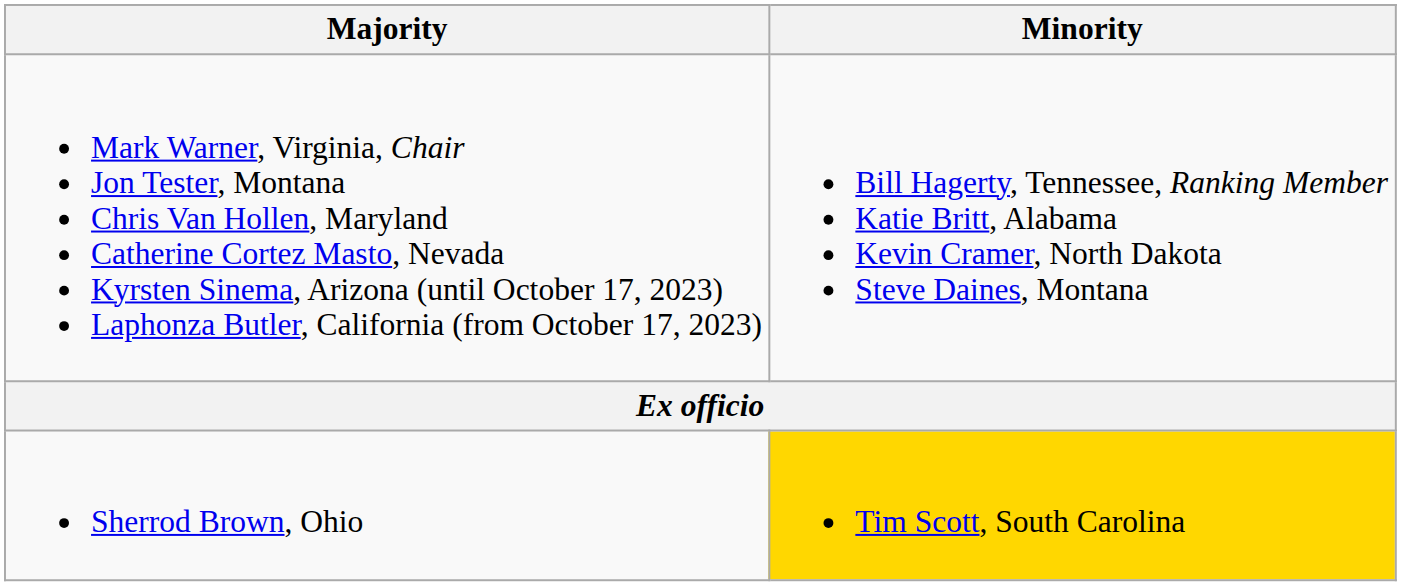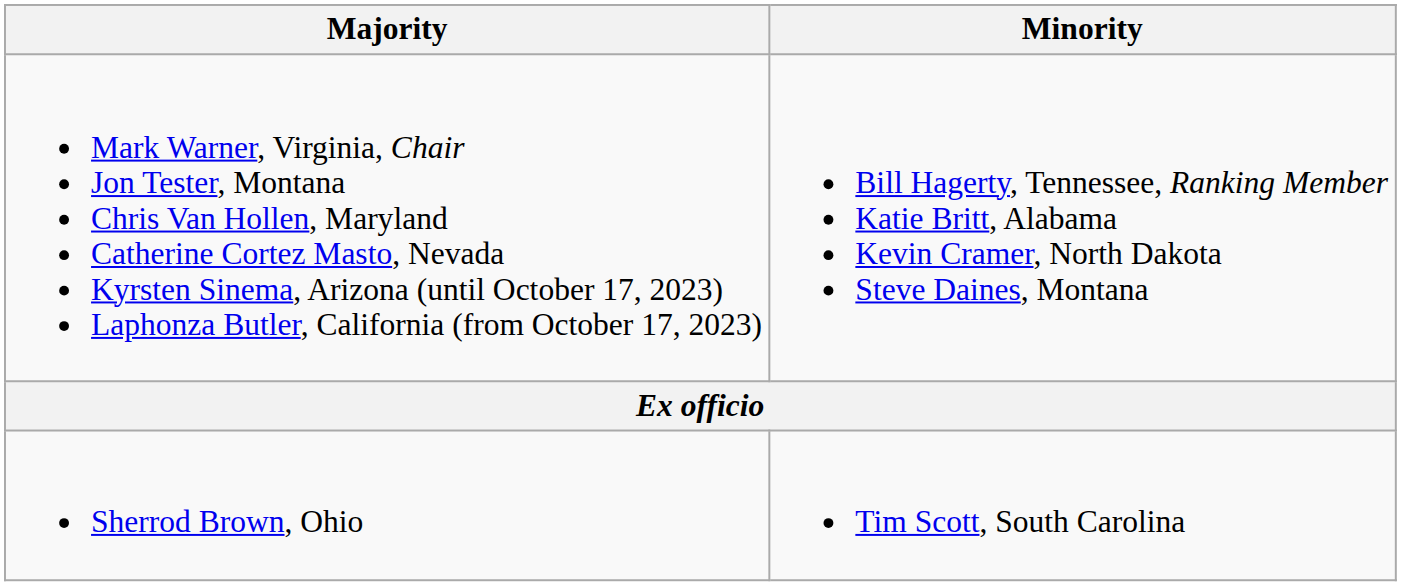Sherrod Brown, Ohio | Minority: gold background -> no background
